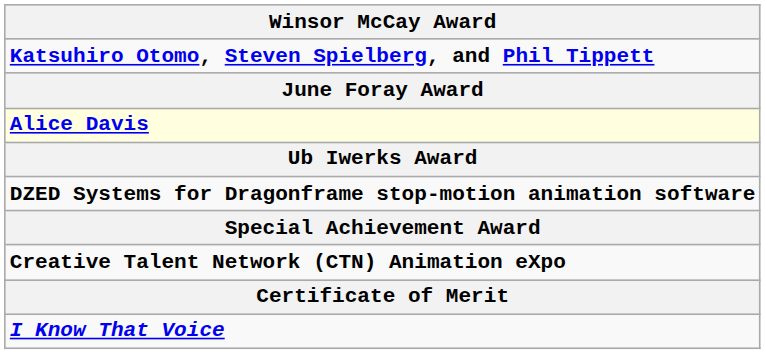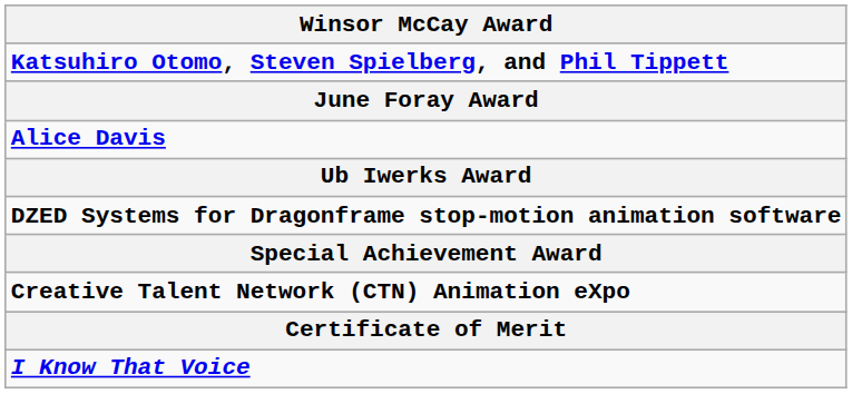row 4 | column 1: lightyellow background -> no background
